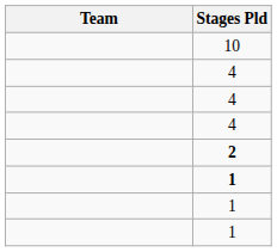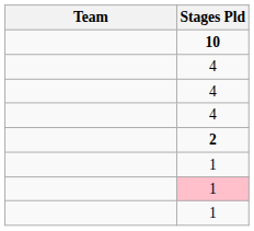row 2 | Stages Pld: normal -> bold
row 7 | Stages Pld: bold -> normal
row 8 | Stages Pld: no background -> pink background
